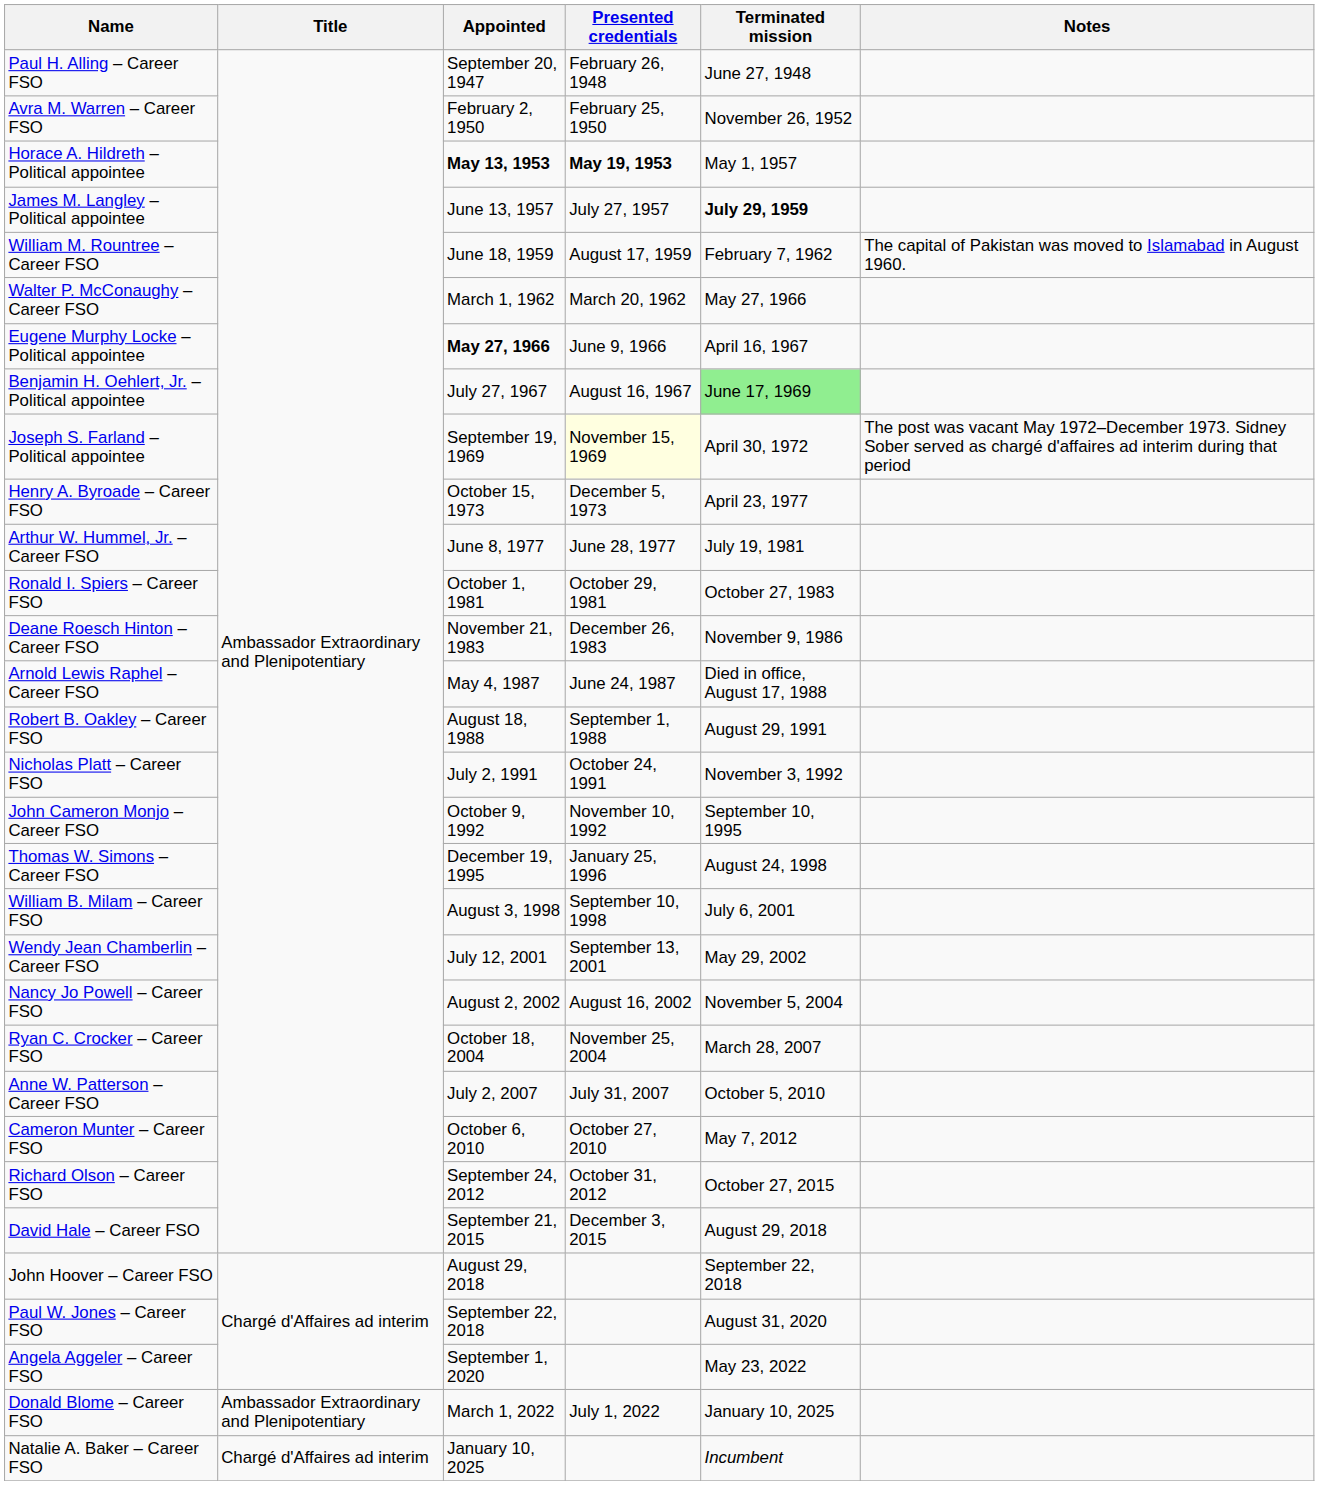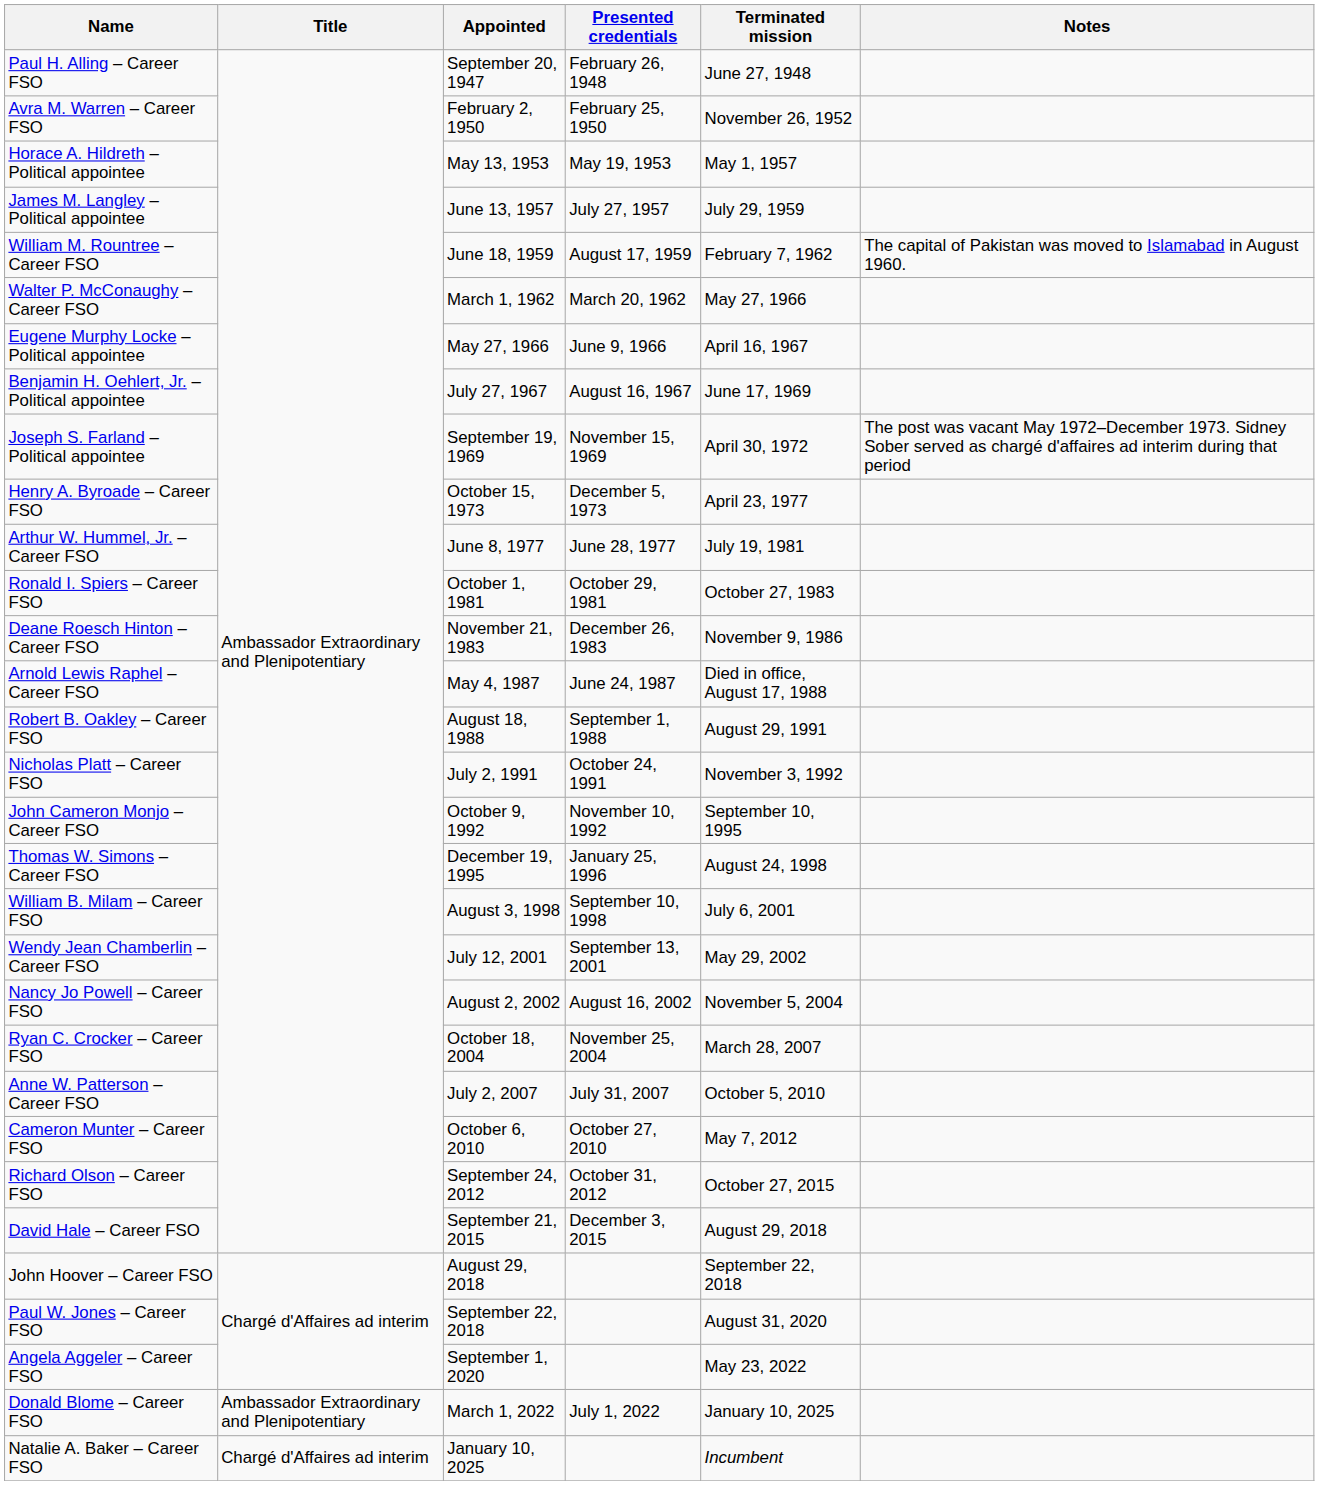Horace A. Hildreth – Political appointee | Appointed: bold -> normal
Horace A. Hildreth – Political appointee | Presented credentials: bold -> normal
James M. Langley – Political appointee | Terminated mission: bold -> normal
Eugene Murphy Locke – Political appointee | Appointed: bold -> normal
Benjamin H. Oehlert, Jr. – Political appointee | Terminated mission: lightgreen background -> no background
Joseph S. Farland – Political appointee | Presented credentials: lightyellow background -> no background
